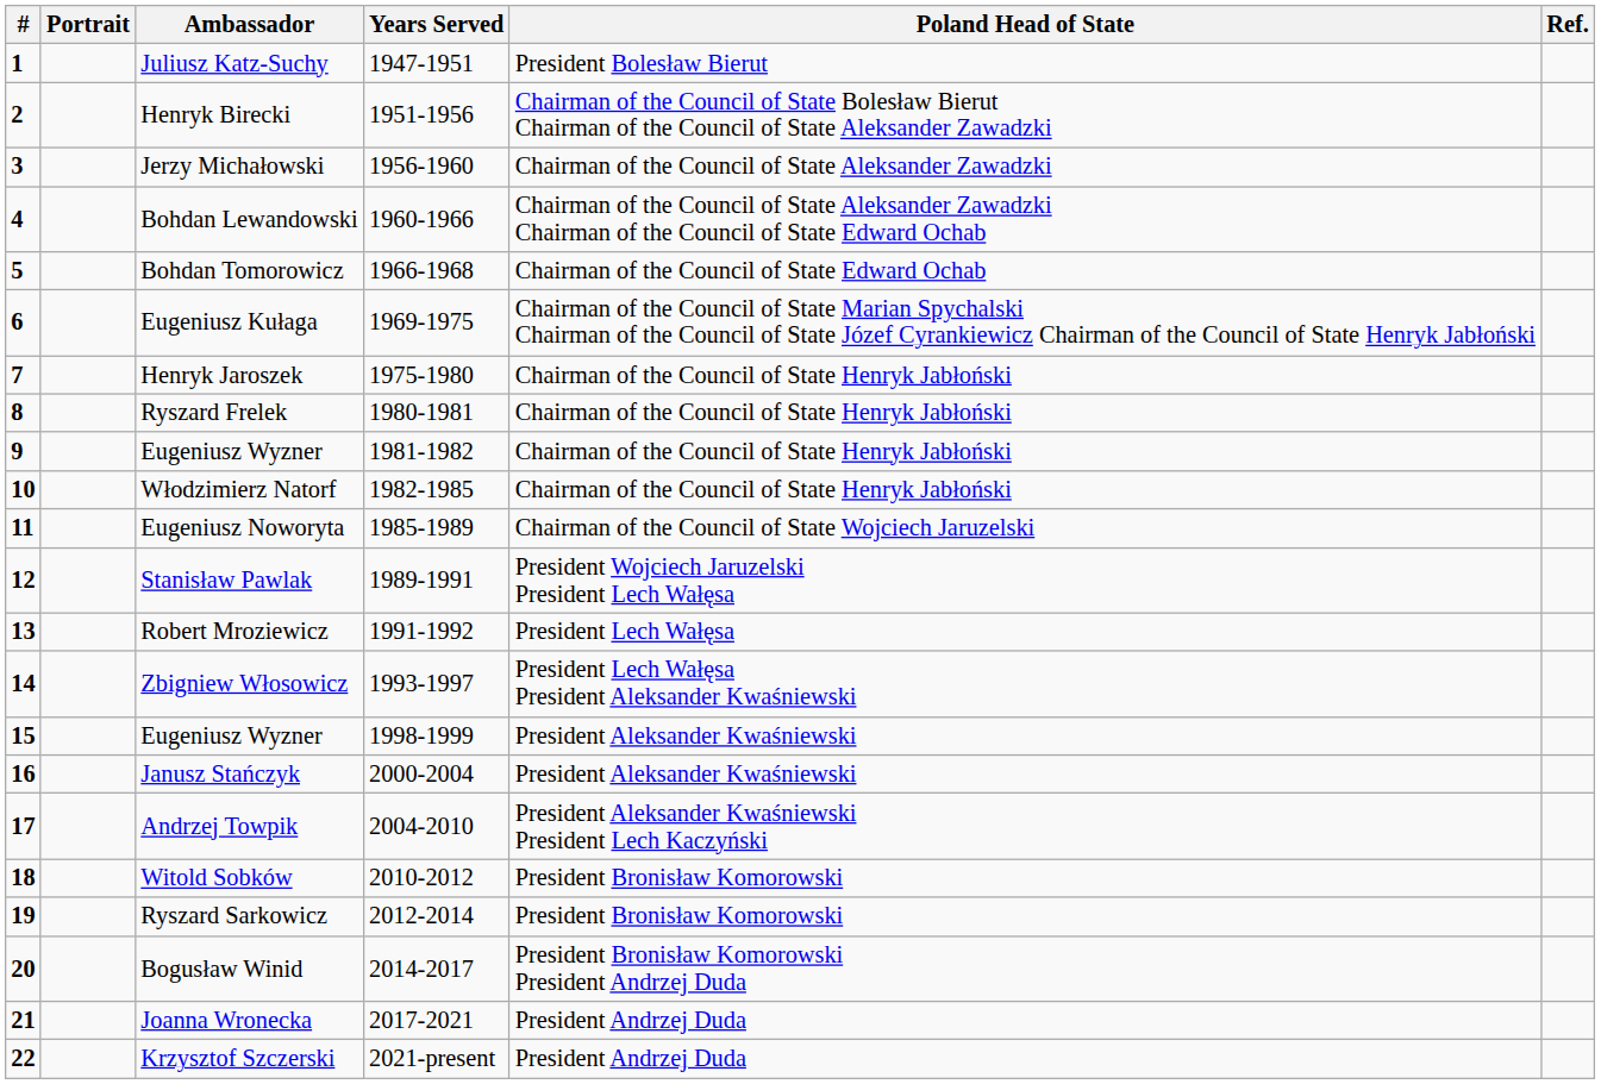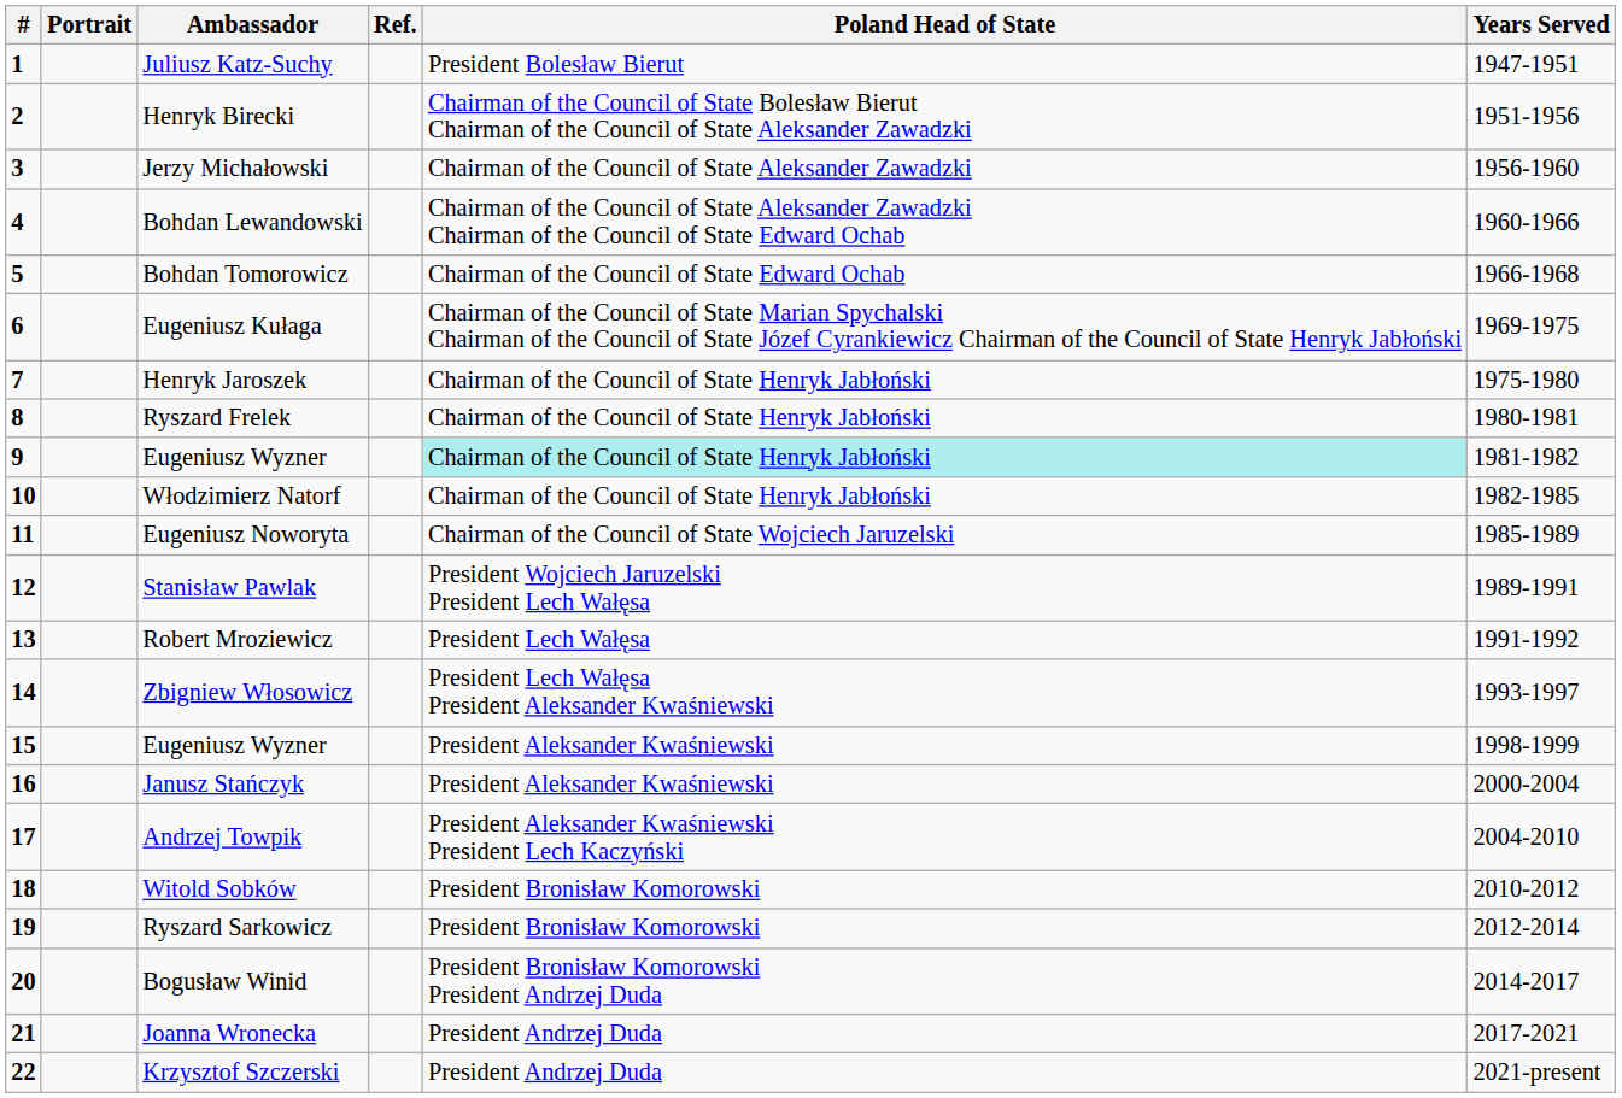columns swapped: Years Served <-> Ref.
9 / Eugeniusz Wyzner | Poland Head of State: no background -> paleturquoise background
